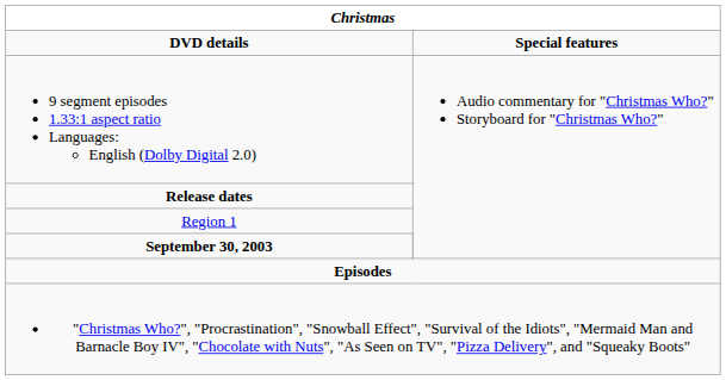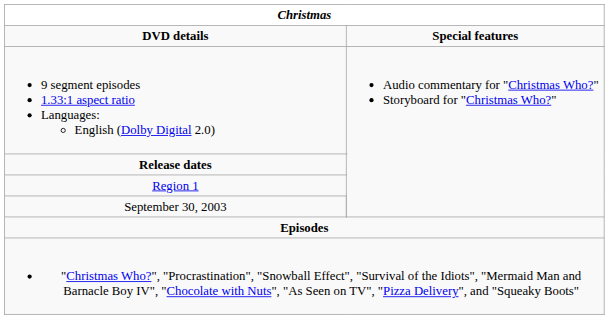September 30, 2003 | column 1: bold -> normal
